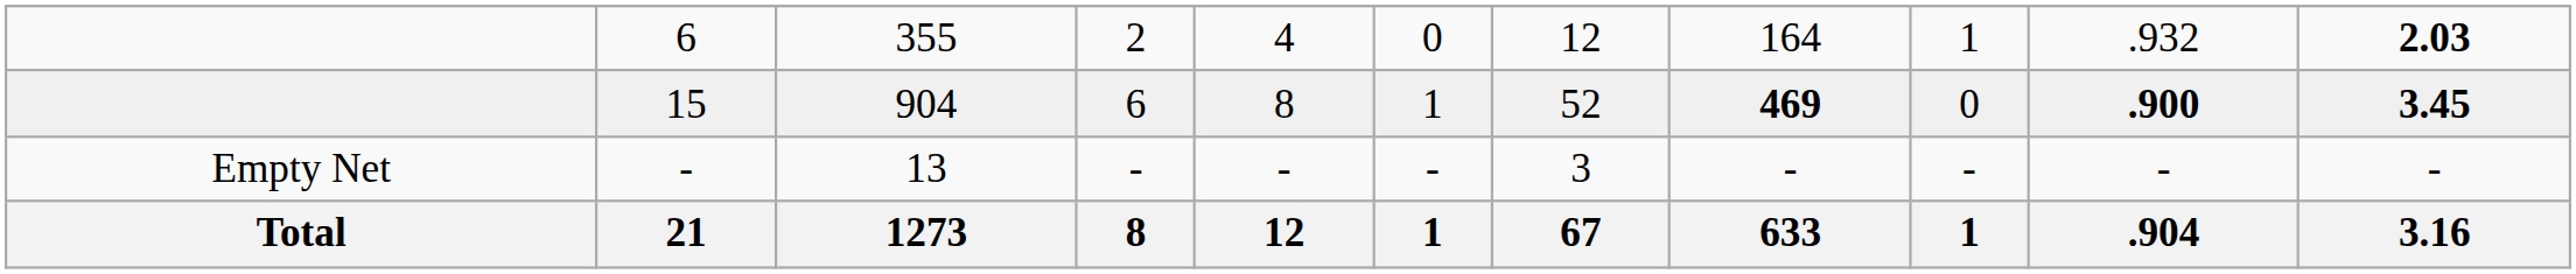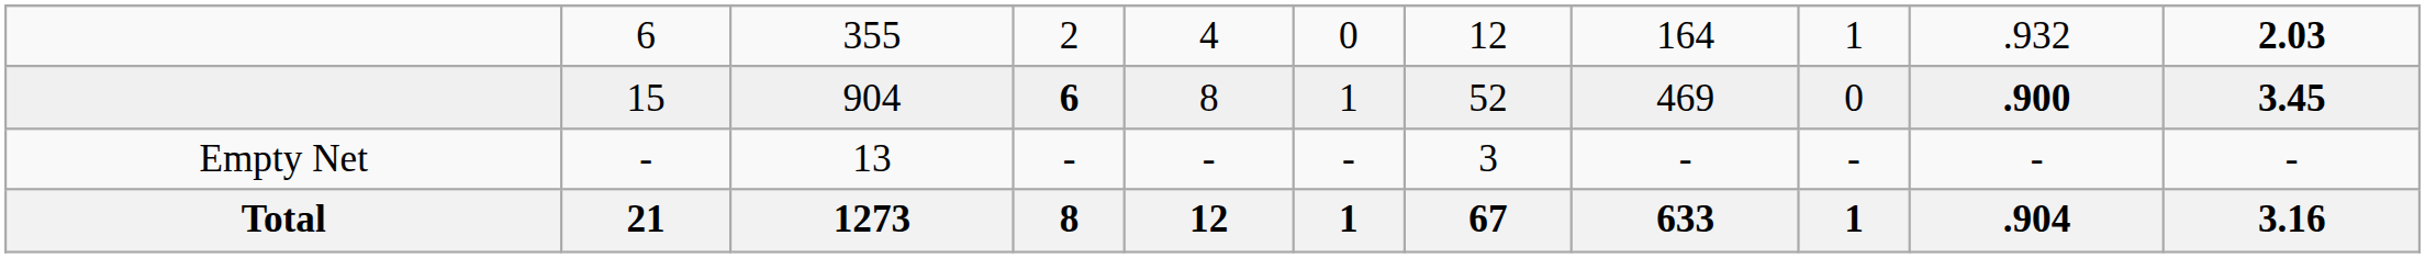15 | column 4: normal -> bold
15 | column 8: bold -> normal
